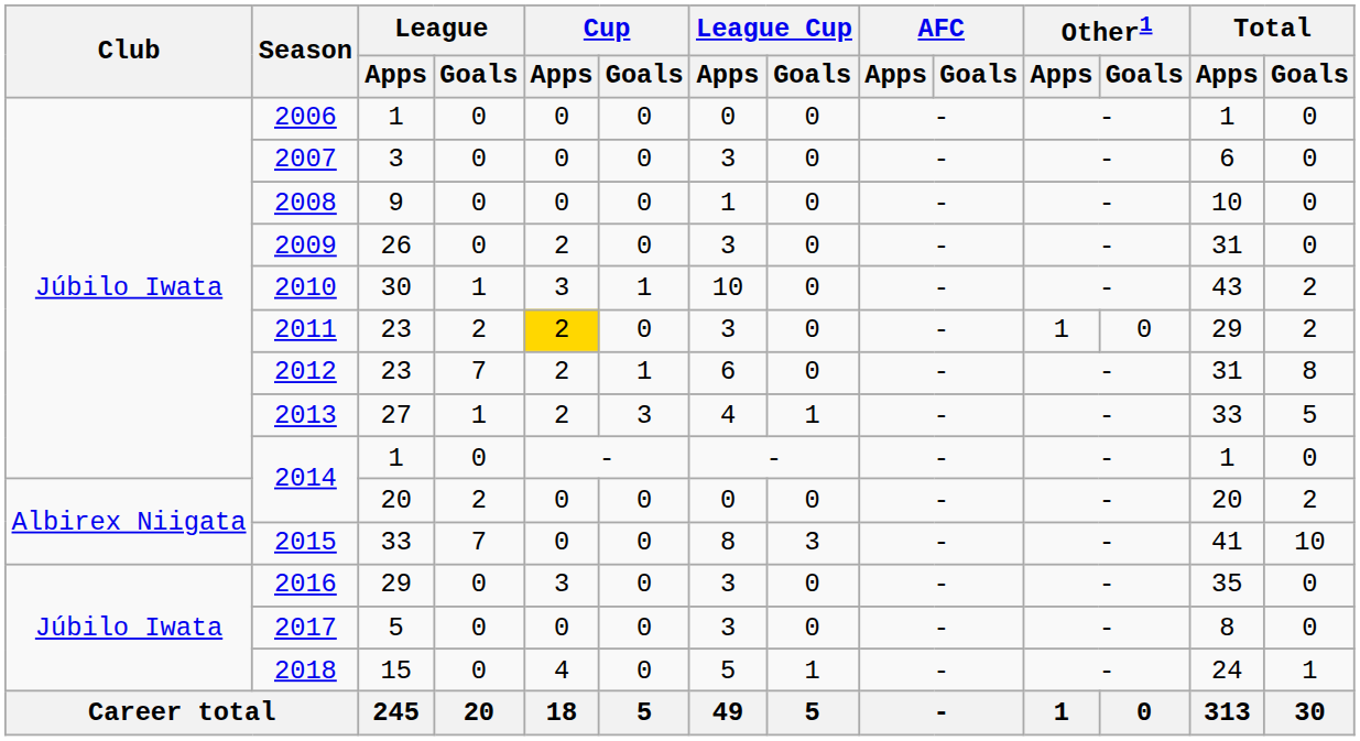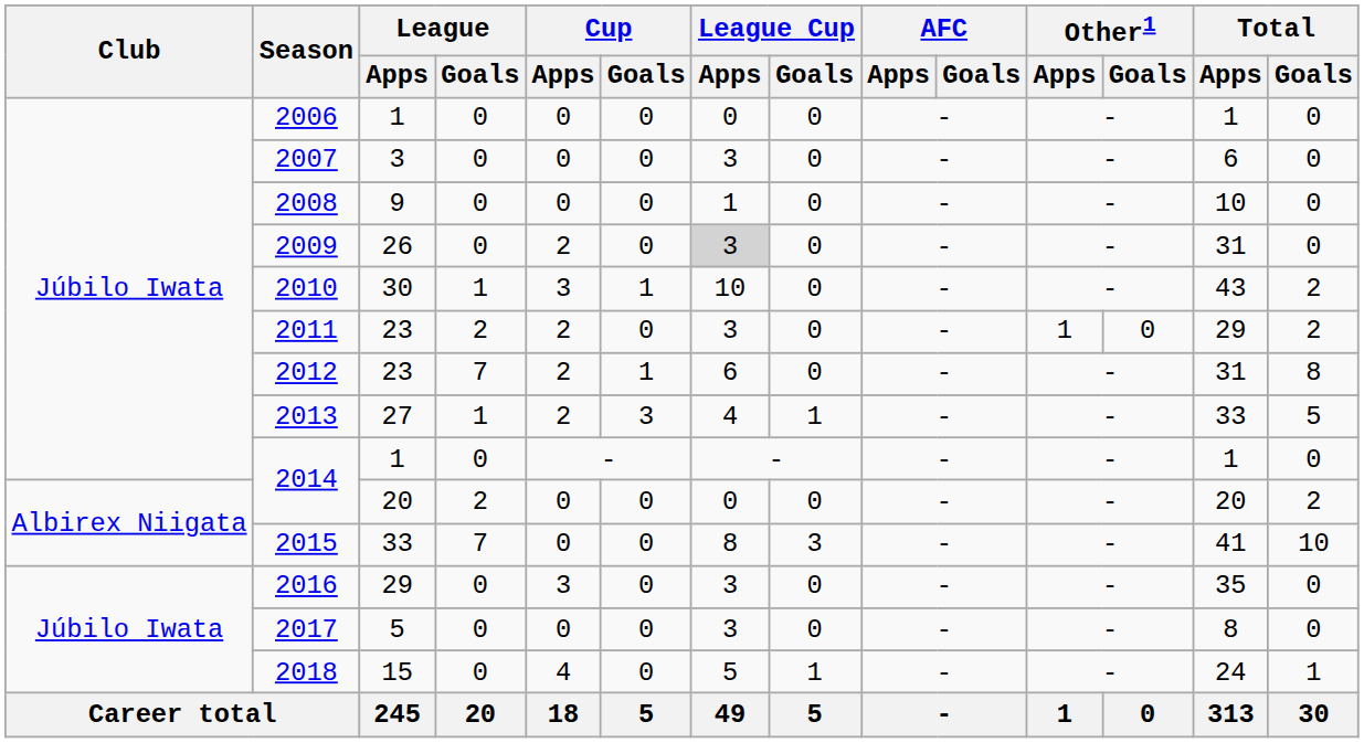2009 | League Cup / Apps: no background -> lightgrey background
2011 | Cup / Apps: gold background -> no background
